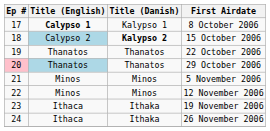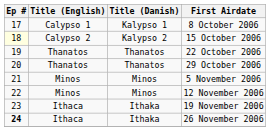8 October 2006 | Title (English): bold -> normal
15 October 2006 | Ep #: no background -> lightyellow background
15 October 2006 | Title (English): lightblue background -> no background
15 October 2006 | Title (Danish): bold -> normal
29 October 2006 | Ep #: pink background -> no background
29 October 2006 | Title (English): lightblue background -> no background
26 November 2006 | Ep #: normal -> bold
